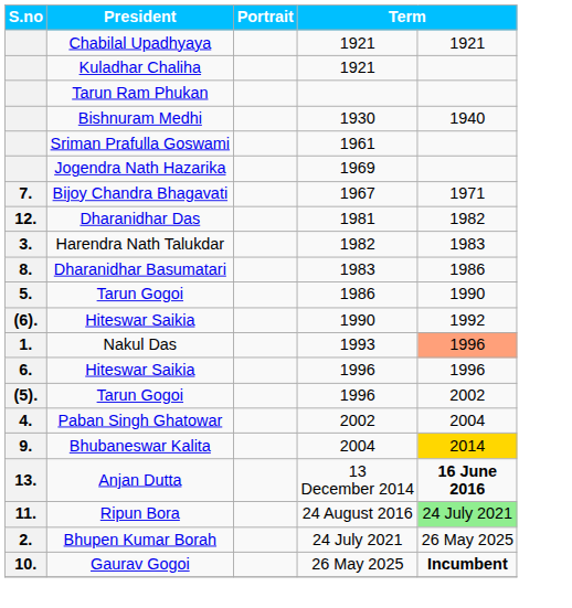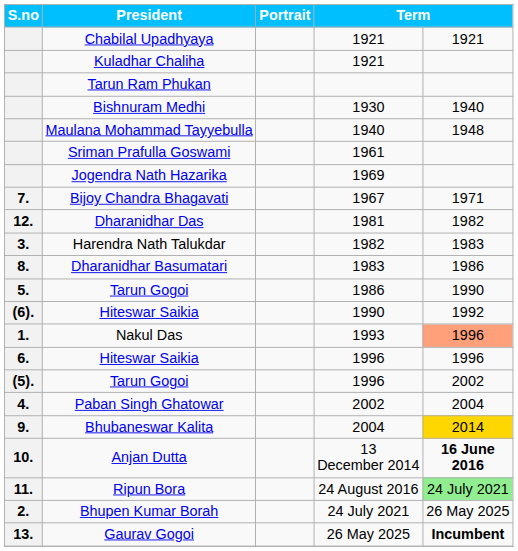+ row: Maulana Mohammad Tayyebulla | 1940 | 1948
Anjan Dutta | S.no: 13. -> 10.
Gaurav Gogoi | S.no: 10. -> 13.
